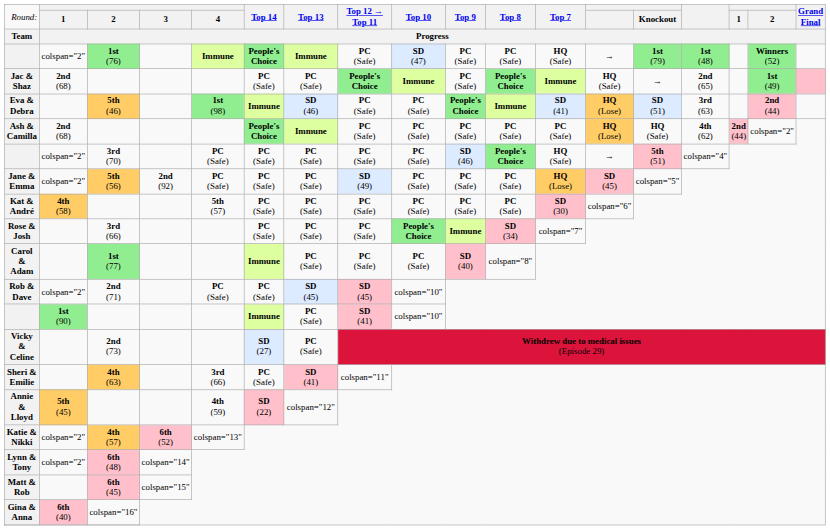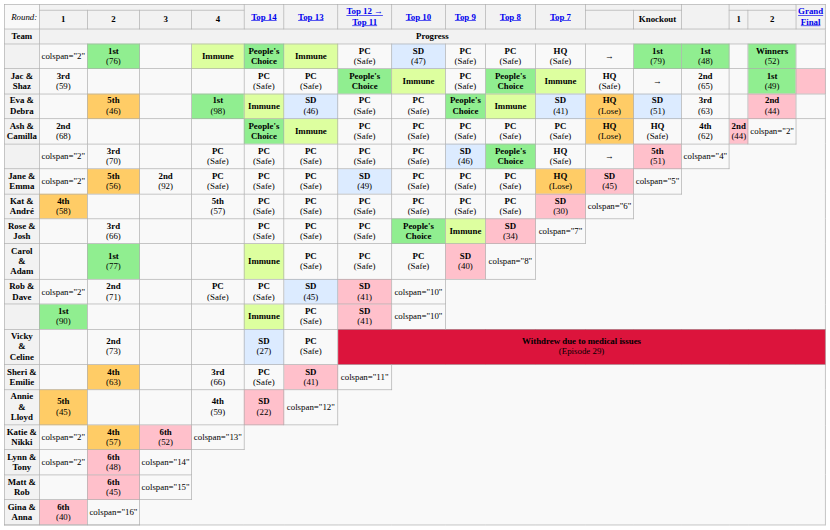Jac & Shaz | column 2: 2nd (68) -> 3rd (59)
Rob & Dave | column 8: SD (45) -> SD (41)
